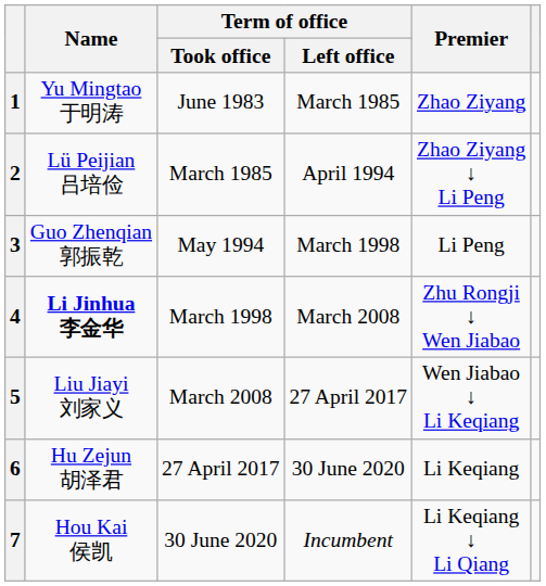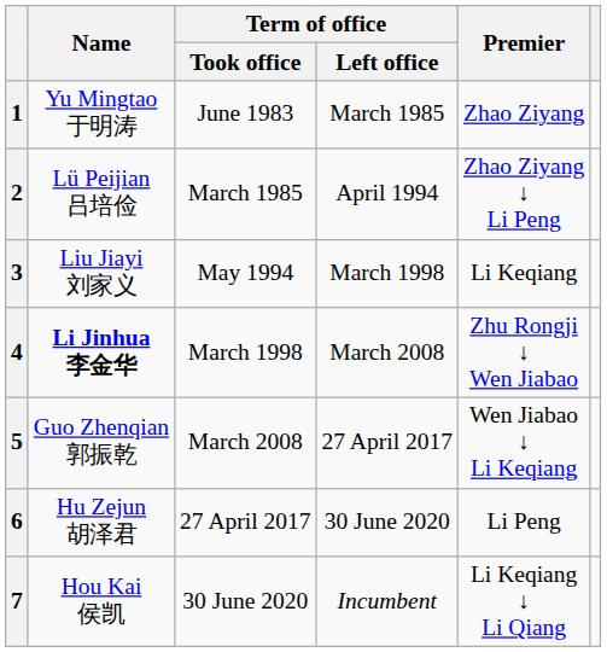3 | Name: Guo Zhenqian 郭振乾 -> Liu Jiayi 刘家义
3 | Premier: Li Peng -> Li Keqiang
5 | Name: Liu Jiayi 刘家义 -> Guo Zhenqian 郭振乾
6 | Premier: Li Keqiang -> Li Peng
